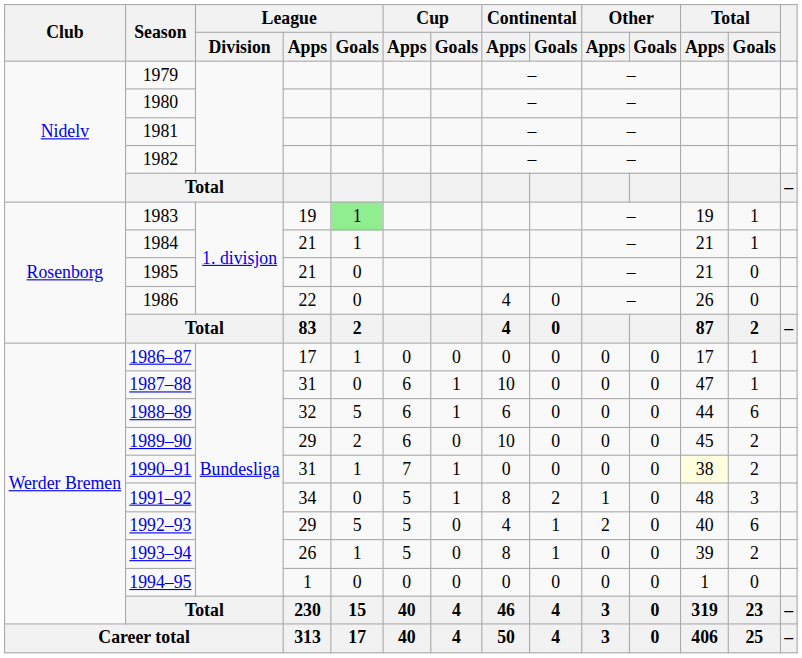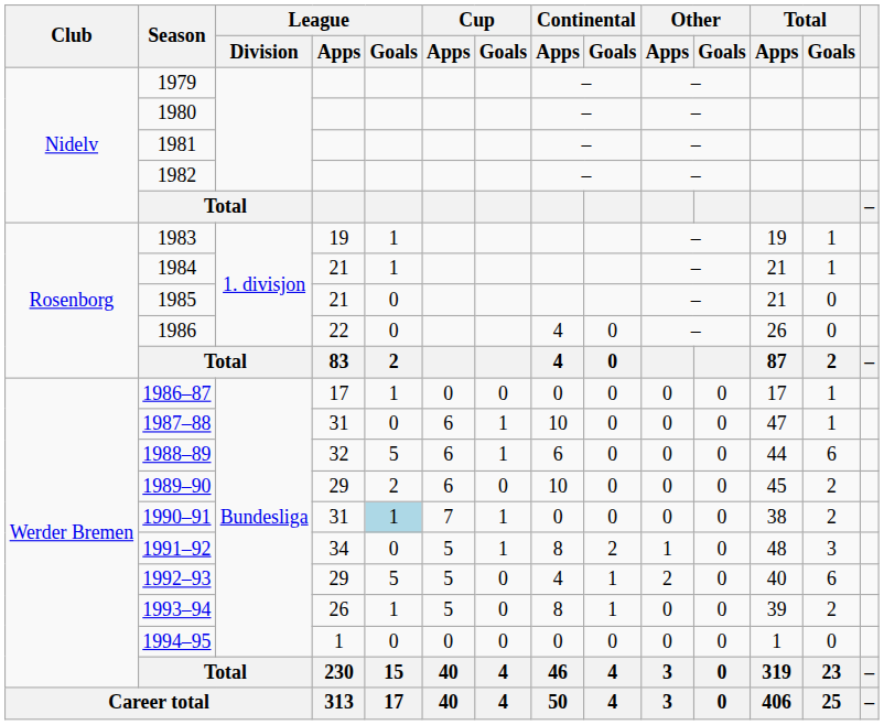1983 | League / Goals: lightgreen background -> no background
1990–91 | League / Goals: no background -> lightblue background
1990–91 | Total / Apps: lightyellow background -> no background
